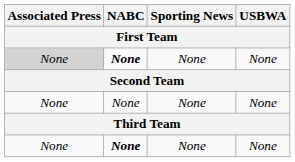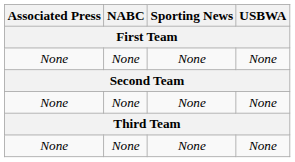row 3 | Associated Press: lightgrey background -> no background
row 3 | NABC: bold -> normal
row 7 | NABC: bold -> normal
